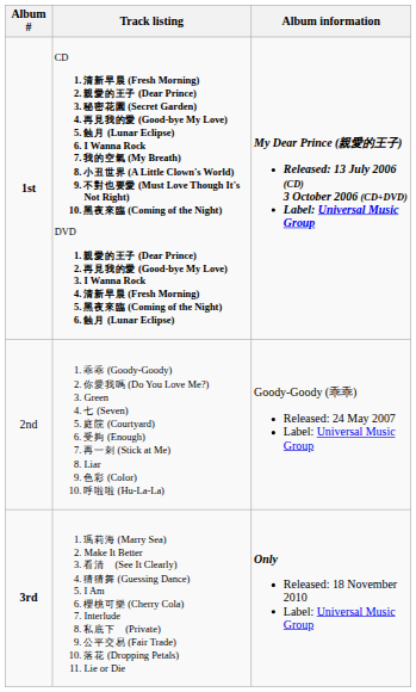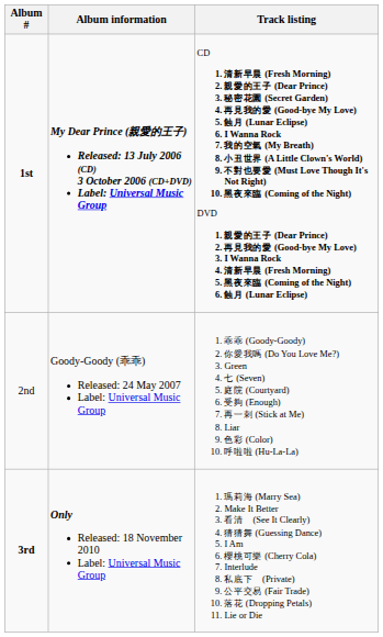columns swapped: Album information <-> Track listing
